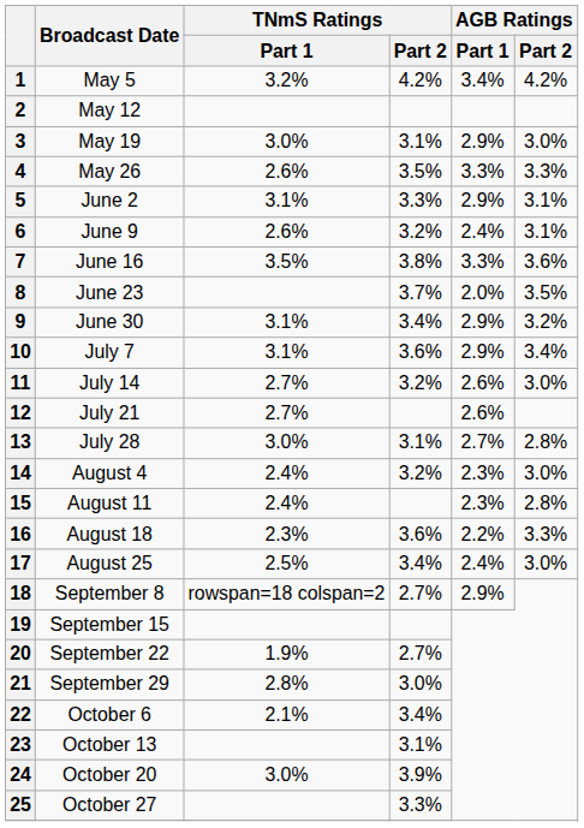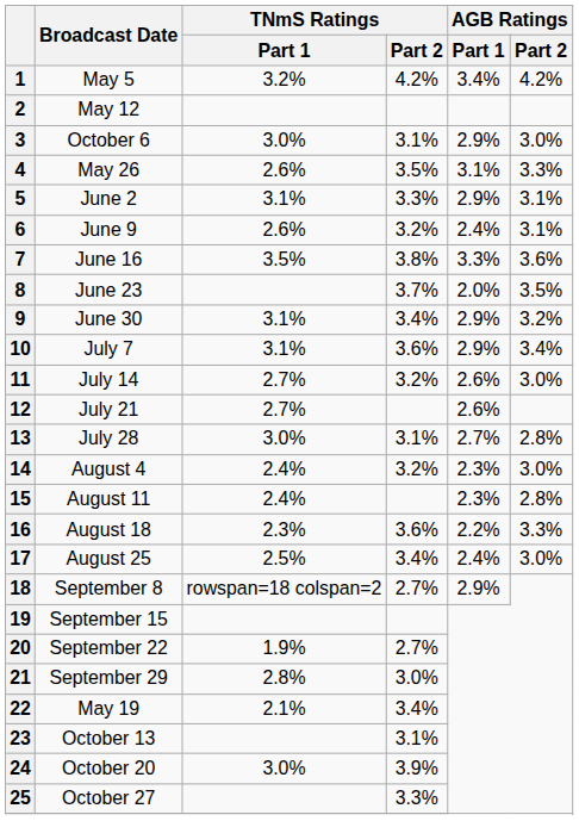3 | Broadcast Date: May 19 -> October 6
4 | AGB Ratings / Part 1: 3.3% -> 3.1%
22 | Broadcast Date: October 6 -> May 19
